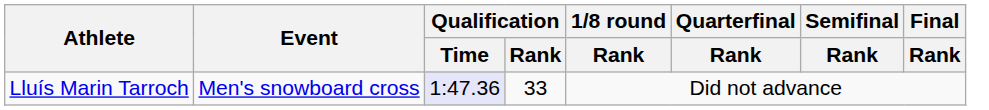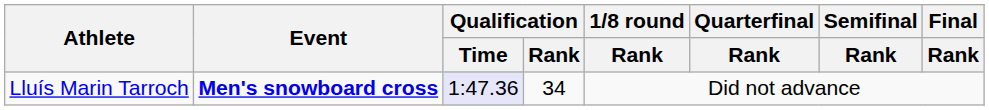Lluís Marin Tarroch | Event: normal -> bold
Lluís Marin Tarroch | Qualification / Rank: 33 -> 34
